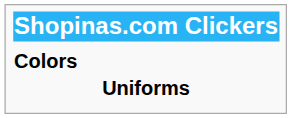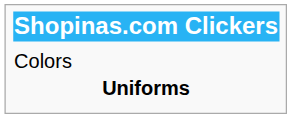row 2 | column 1: bold -> normal
